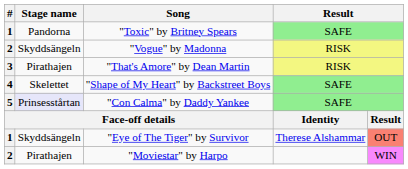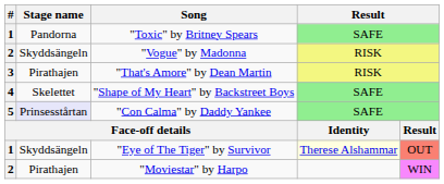"Eye of The Tiger" by Survivor | column 4: no background -> lightyellow background
